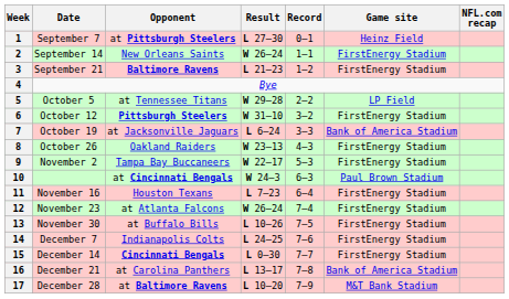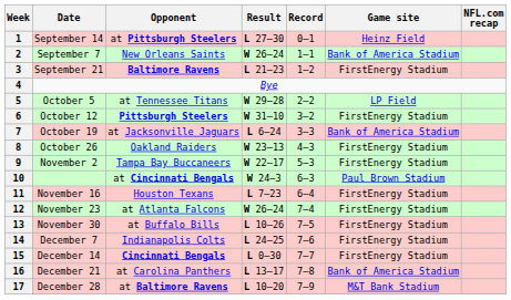1 | Date: September 7 -> September 14
2 | Date: September 14 -> September 7
2 | Game site: FirstEnergy Stadium -> Bank of America Stadium
